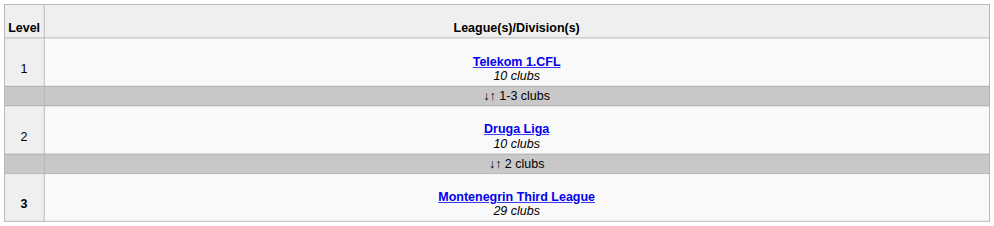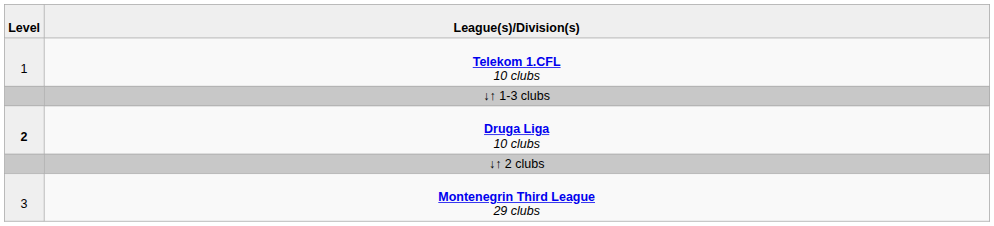Druga Liga 10 clubs | column 1: normal -> bold
Montenegrin Third League 29 clubs | column 1: bold -> normal
